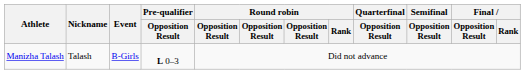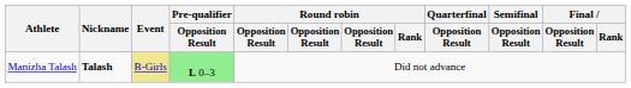Manizha Talash | Nickname: normal -> bold
Manizha Talash | Event: no background -> khaki background
Manizha Talash | Pre-qualifier / Opposition Result: no background -> lightgreen background
